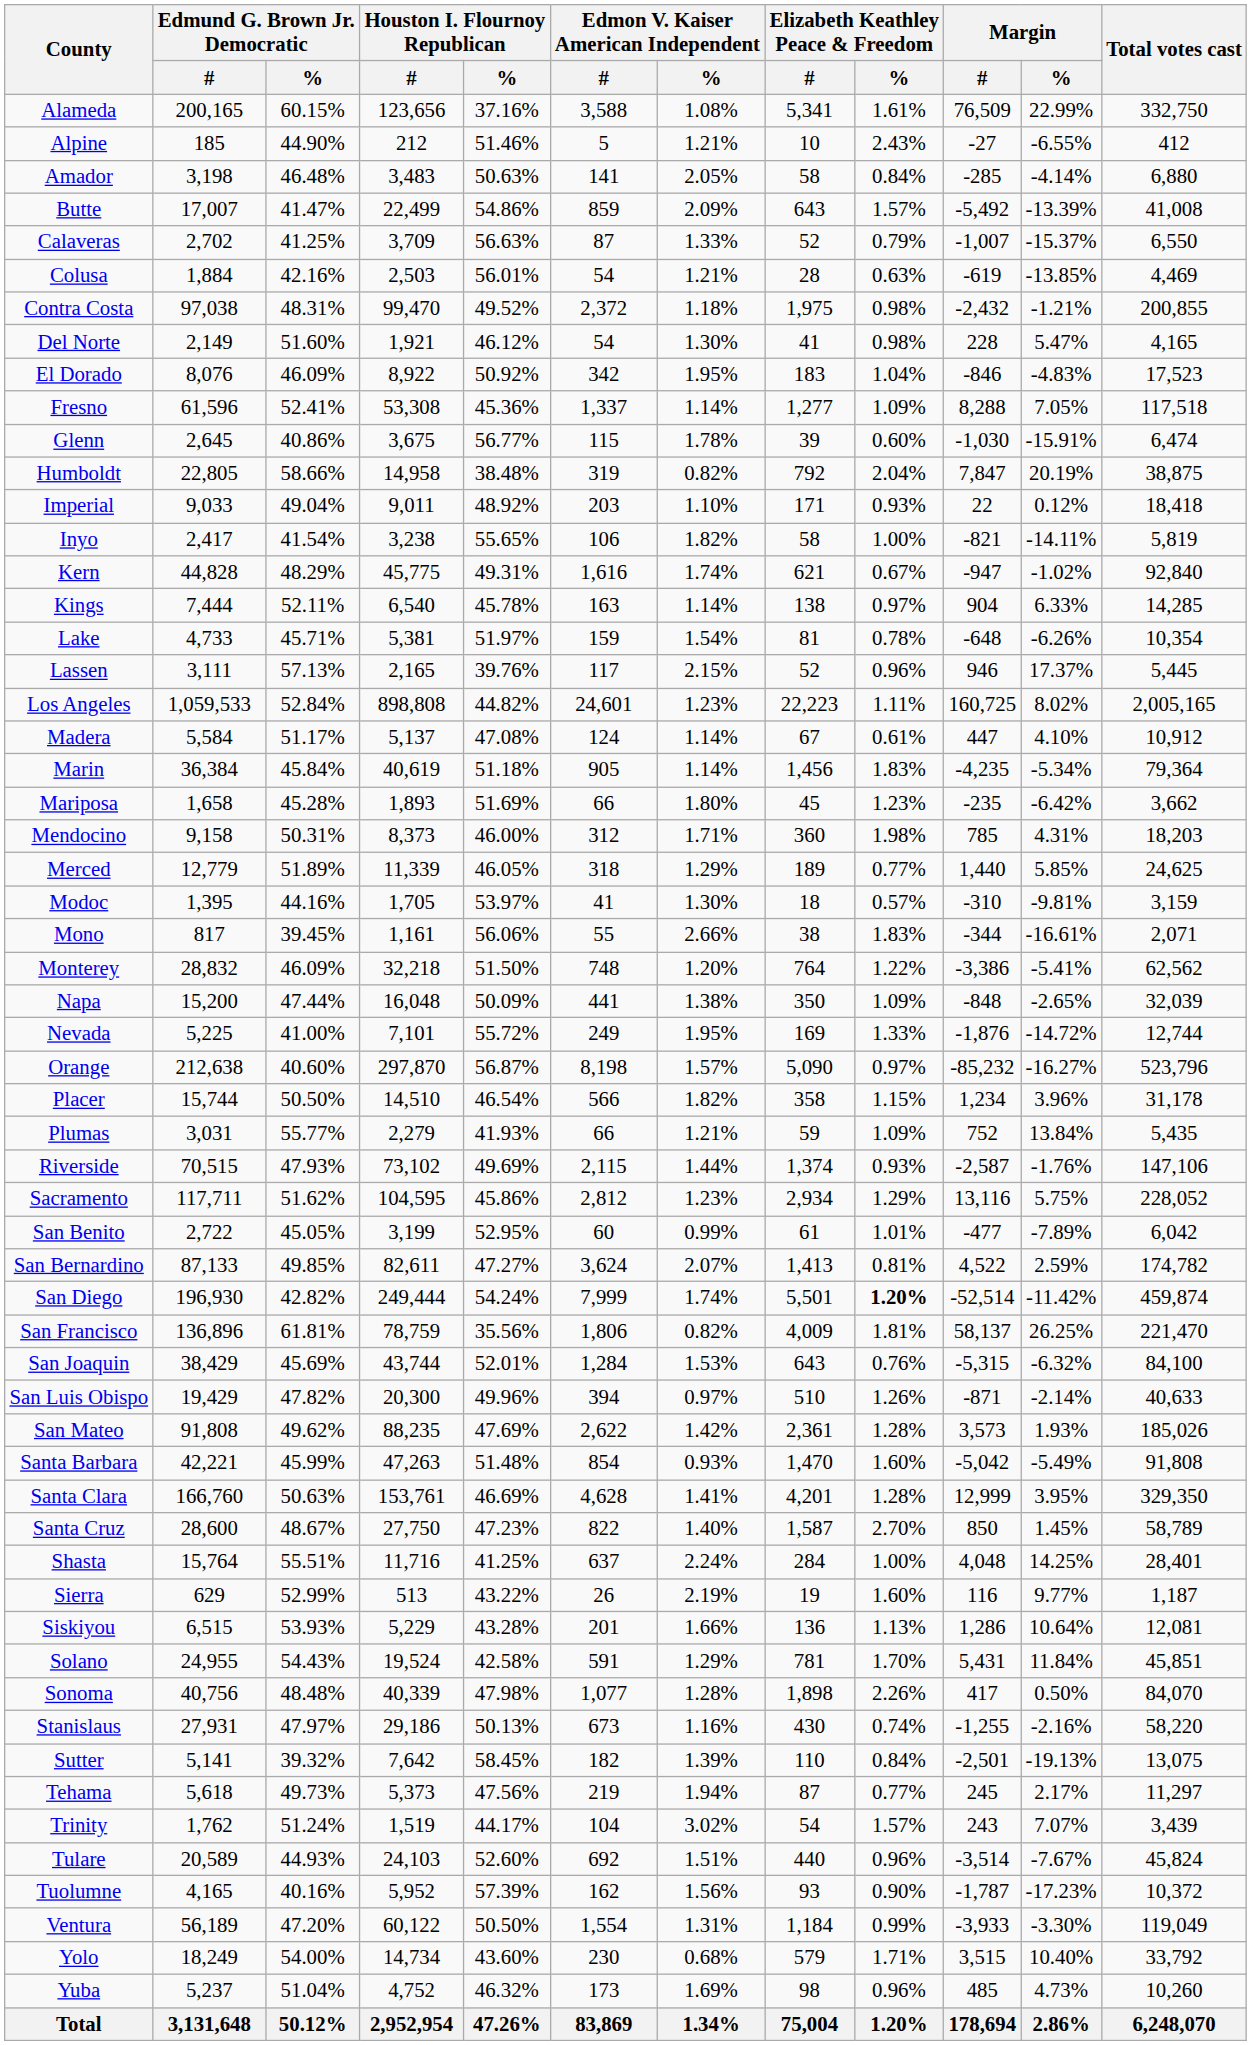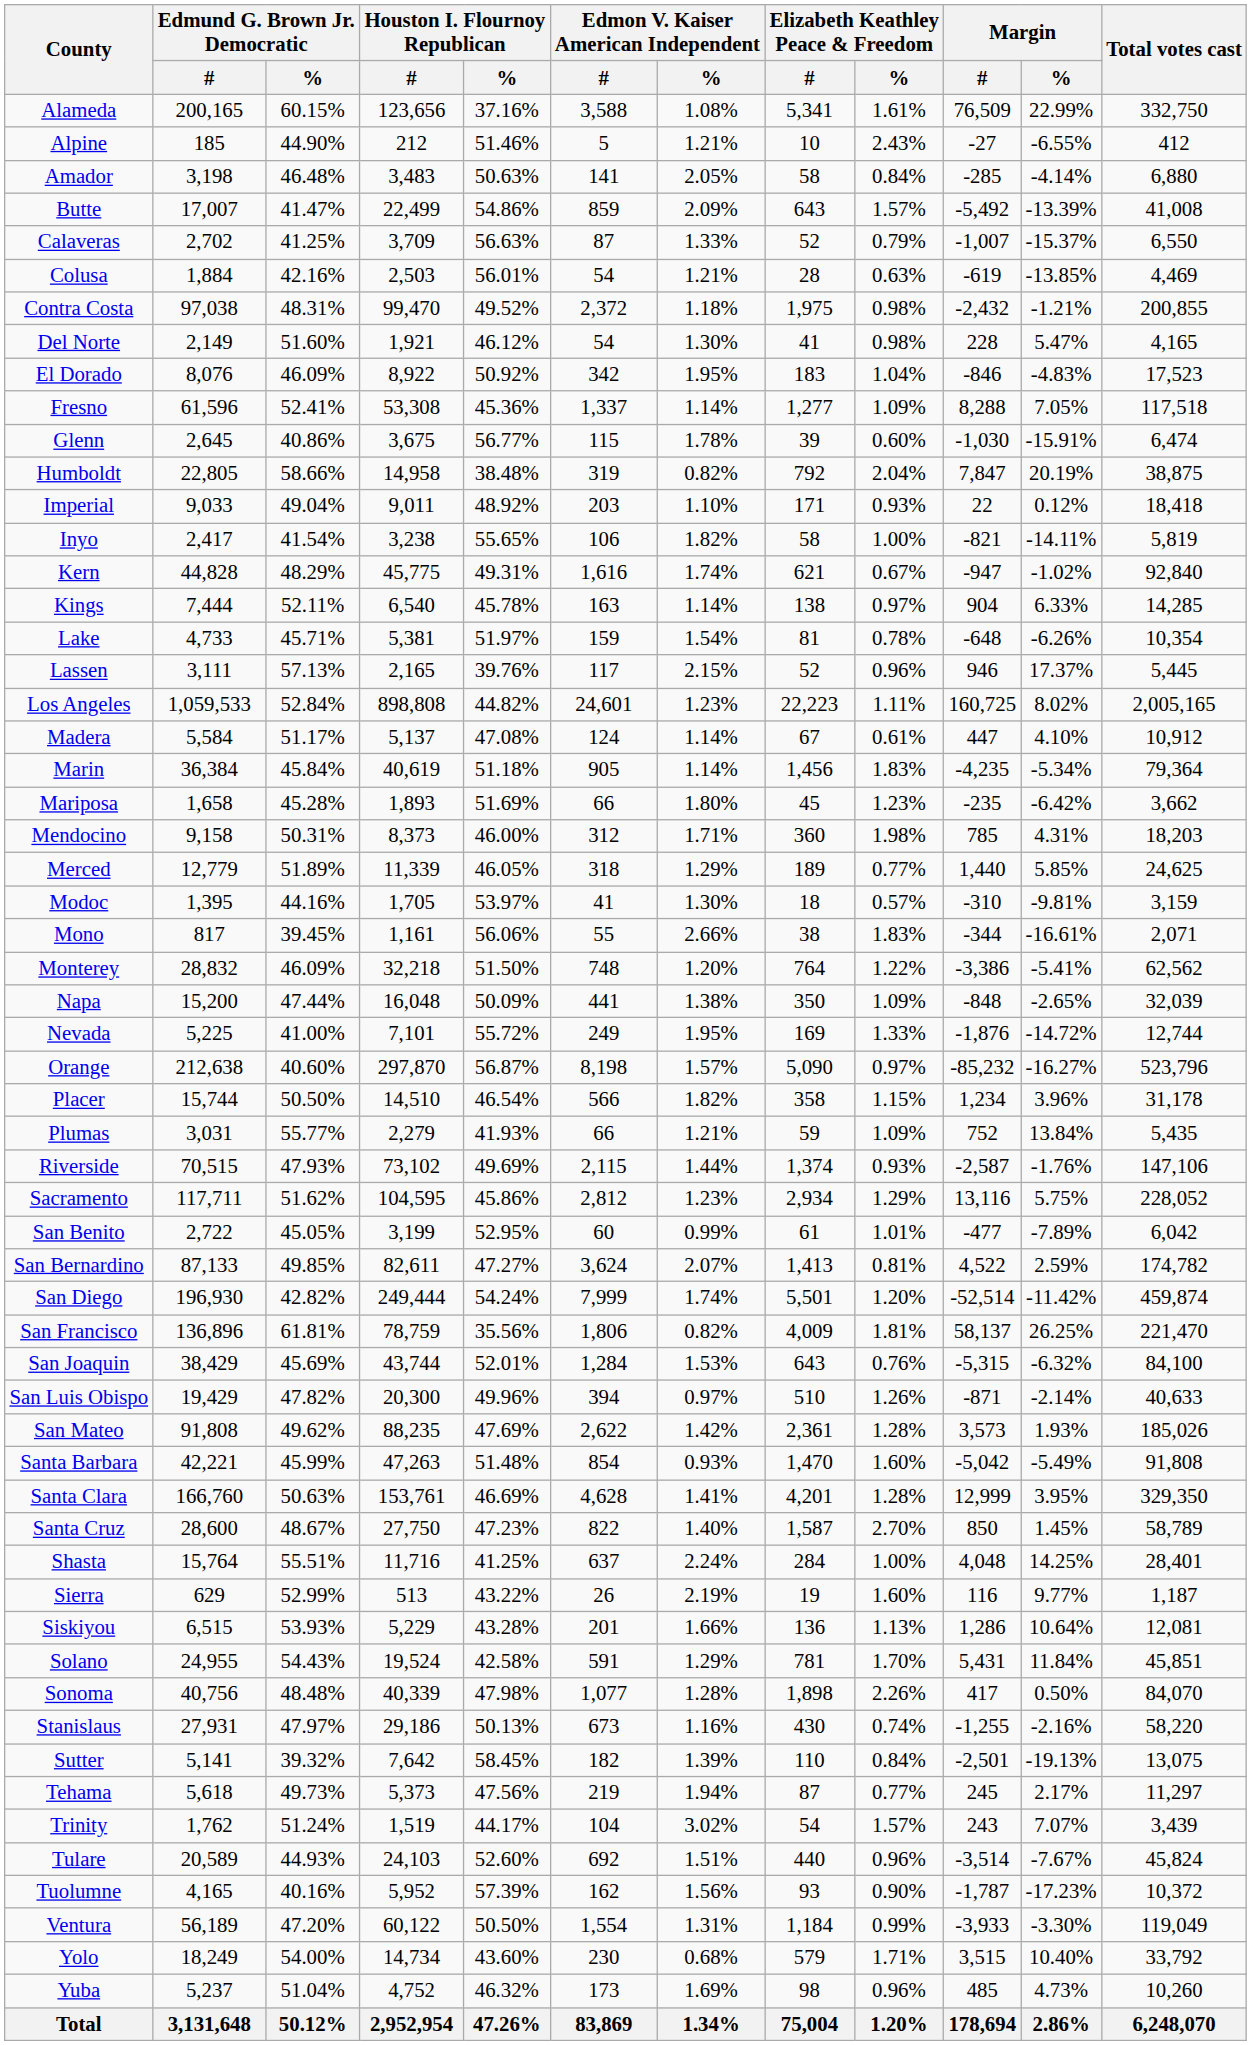San Diego | Elizabeth Keathley Peace & Freedom / %: bold -> normal
